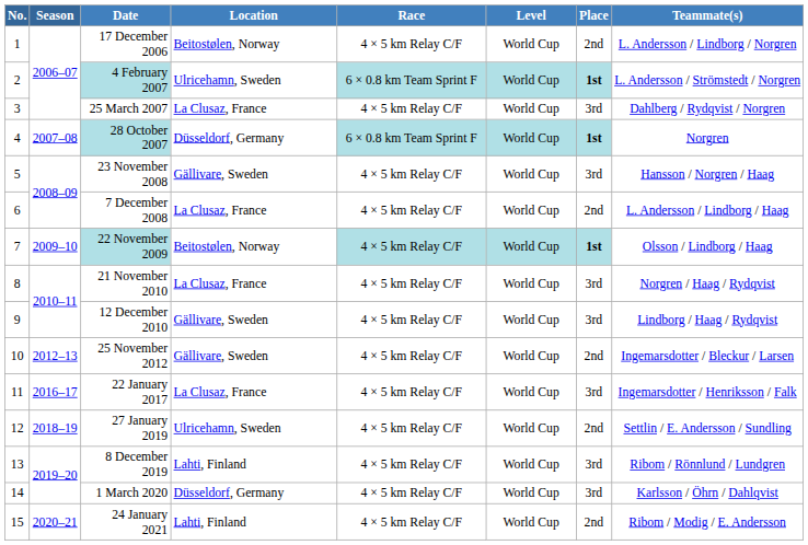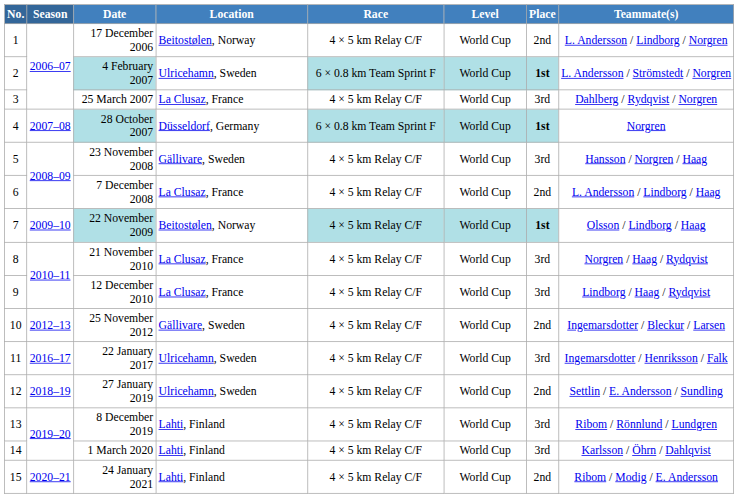12 December 2010 | Location: Gällivare, Sweden -> La Clusaz, France
22 January 2017 | Location: La Clusaz, France -> Ulricehamn, Sweden
1 March 2020 | Location: Düsseldorf, Germany -> Lahti, Finland
